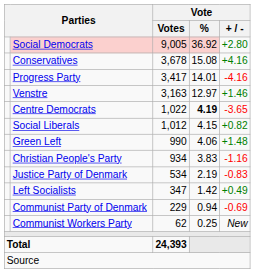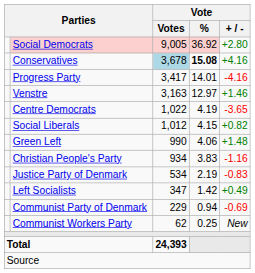Conservatives | Vote / Votes: no background -> lightblue background
Conservatives | Vote / %: normal -> bold
Centre Democrats | Vote / %: bold -> normal
